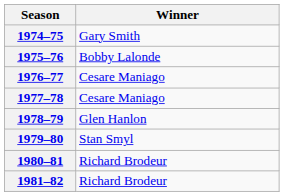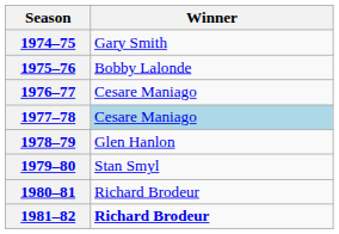1977–78 | Winner: no background -> lightblue background
1981–82 | Winner: normal -> bold
